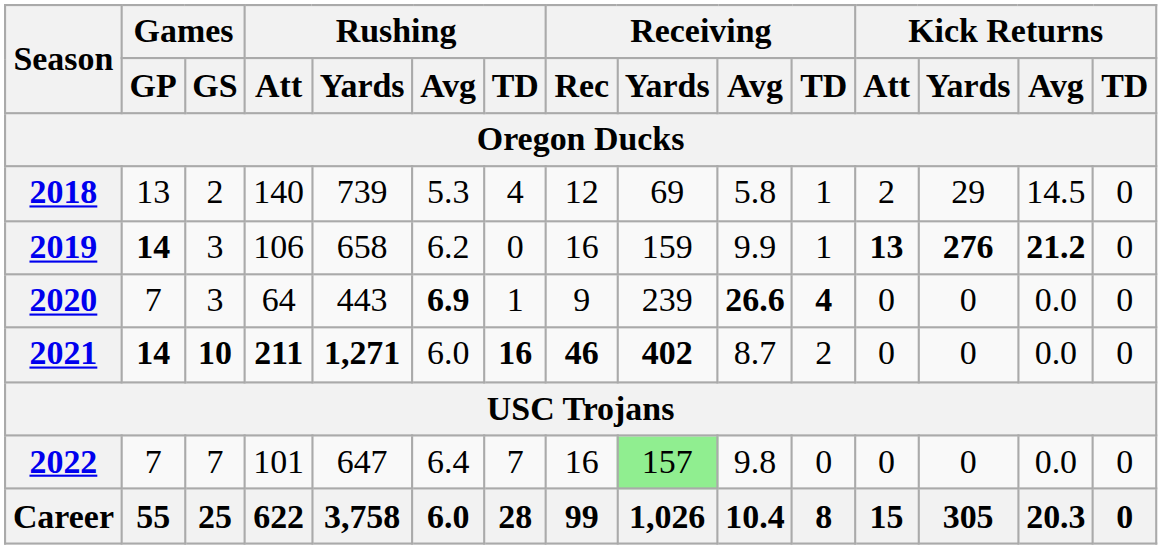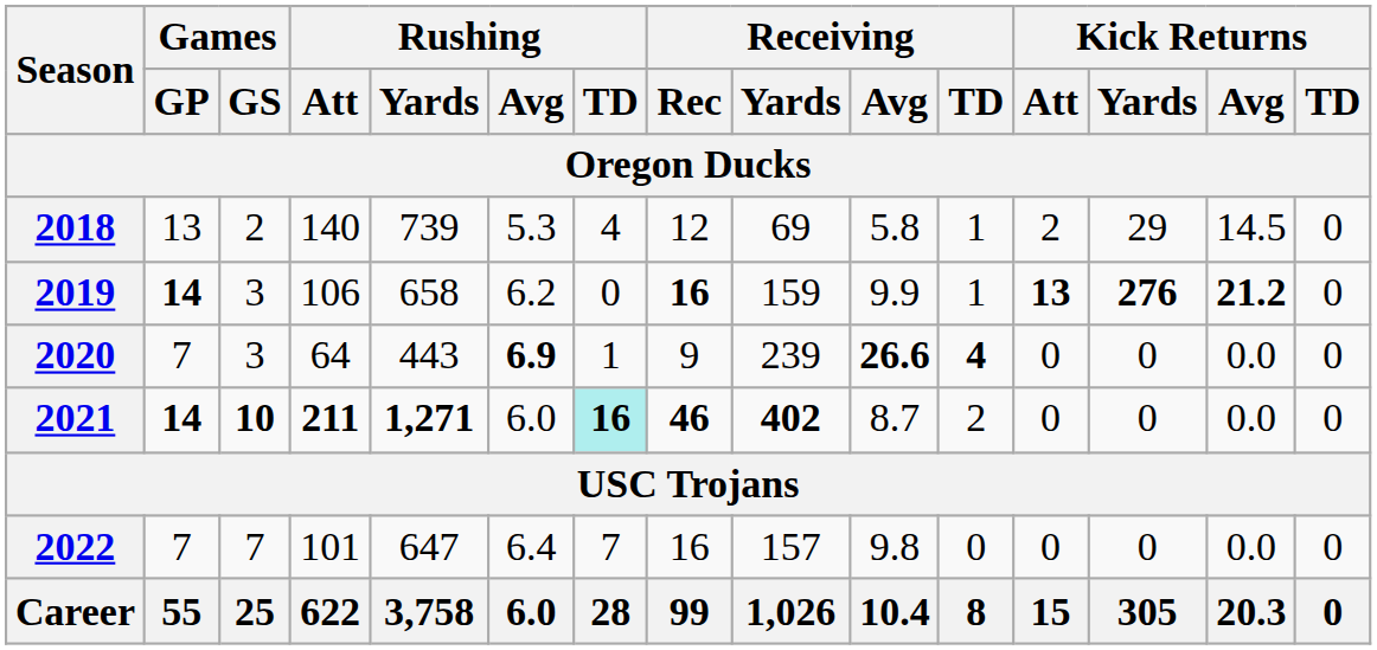2019 | Receiving / Rec: normal -> bold
2021 | Rushing / TD: no background -> paleturquoise background
2022 | Receiving / Yards: lightgreen background -> no background
